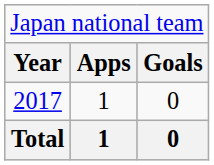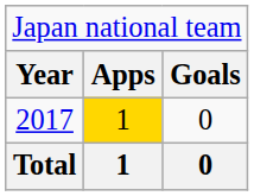2017 | column 2: no background -> gold background
